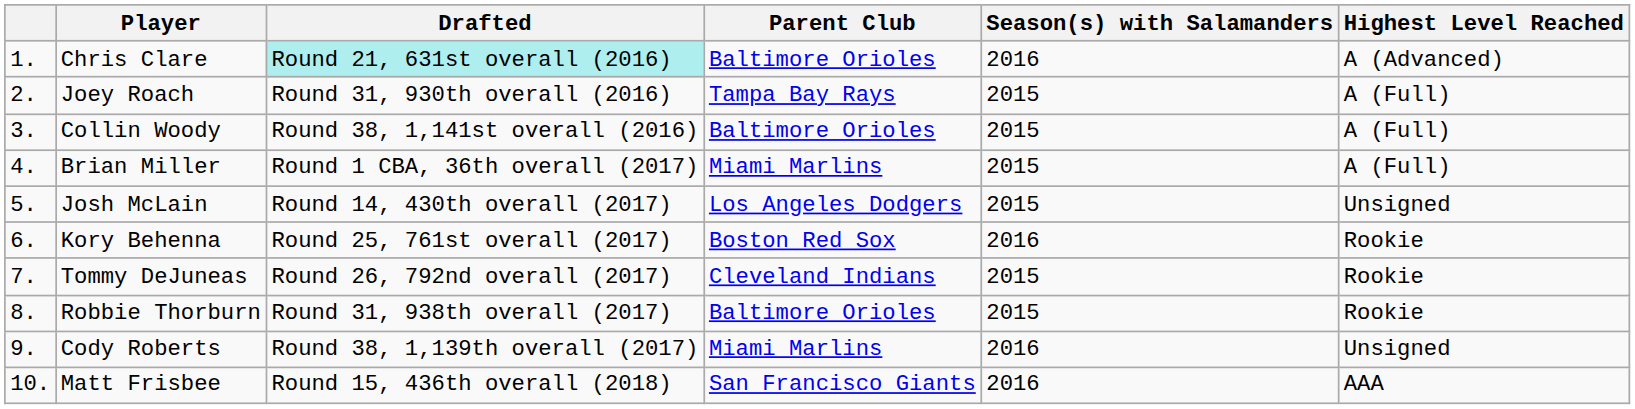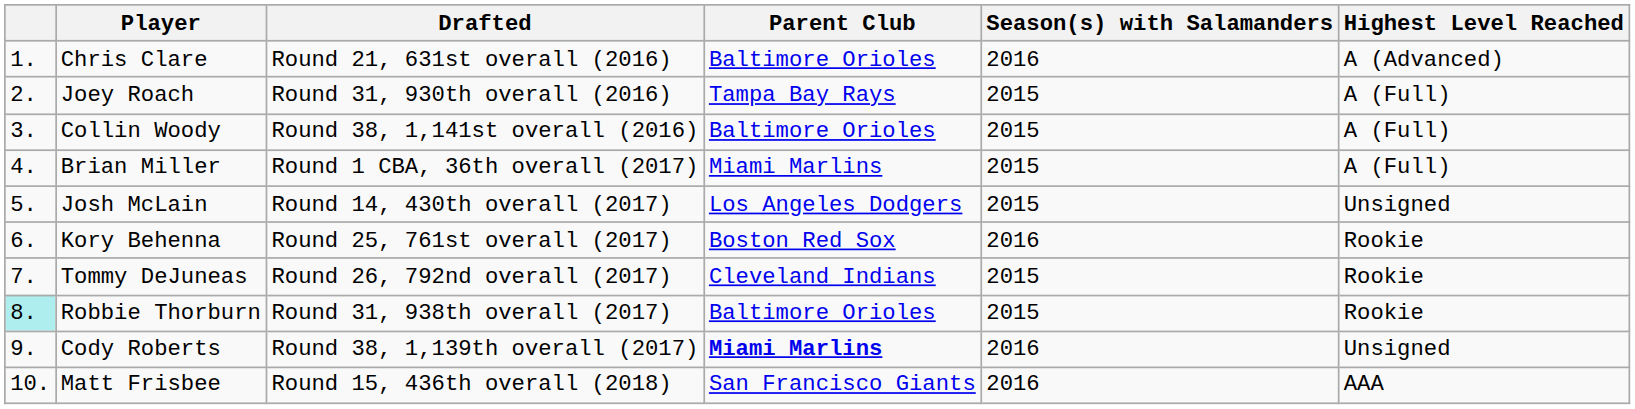row 2 | Drafted: paleturquoise background -> no background
row 9 | column 1: no background -> paleturquoise background
row 10 | Parent Club: normal -> bold
